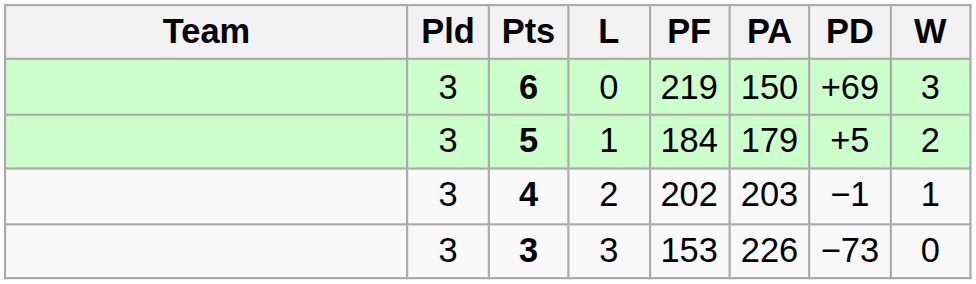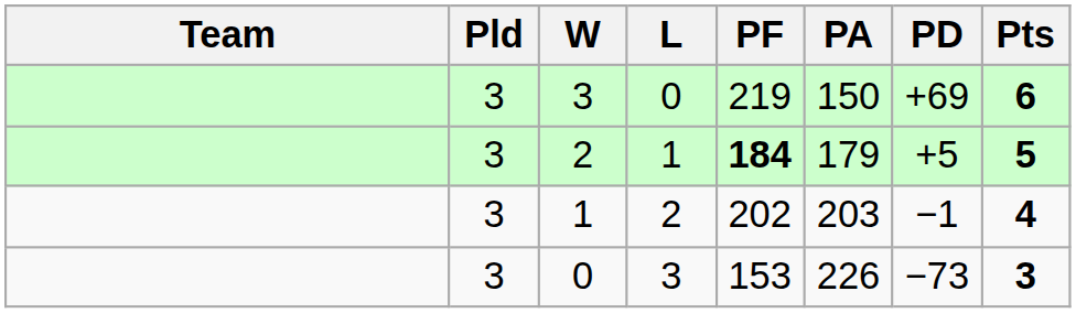columns swapped: W <-> Pts
row 3 | PF: normal -> bold
